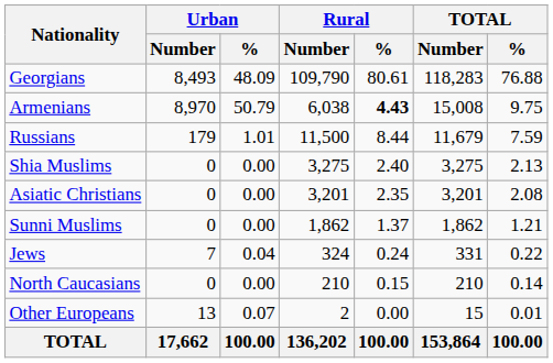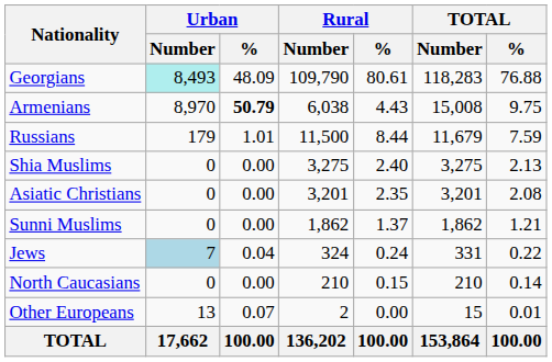Georgians | Urban / Number: no background -> paleturquoise background
Armenians | Urban / %: normal -> bold
Armenians | Rural / %: bold -> normal
Jews | Urban / Number: no background -> lightblue background
